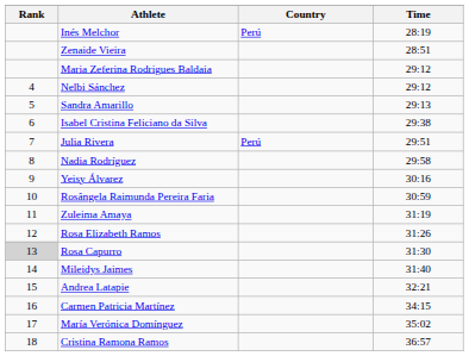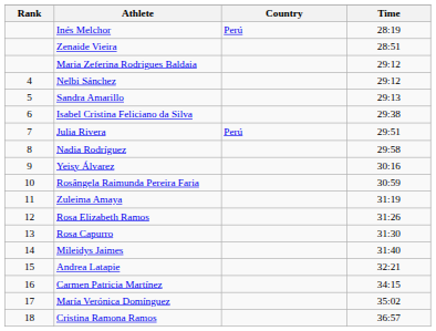Rosa Capurro | Rank: lightgrey background -> no background
